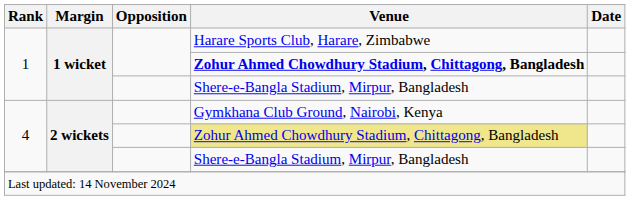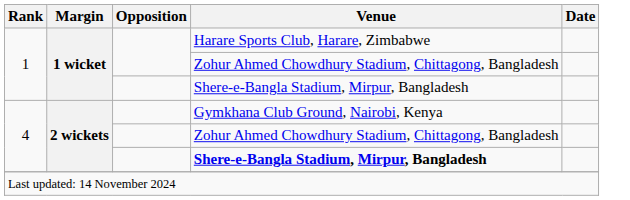1 / Zohur Ahmed Chowdhury Stadium, Chittagong, Bangladesh | Venue: bold -> normal
4 / Zohur Ahmed Chowdhury Stadium, Chittagong, Bangladesh | Venue: khaki background -> no background
4 / Shere-e-Bangla Stadium, Mirpur, Bangladesh | Venue: normal -> bold
